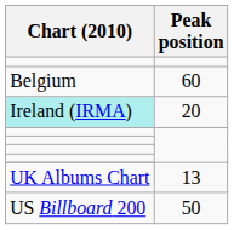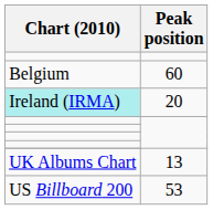row 10 | Peak position: 50 -> 53
